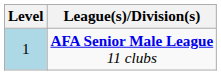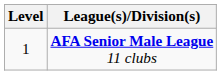AFA Senior Male League 11 clubs | Level: lightblue background -> no background
